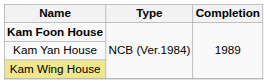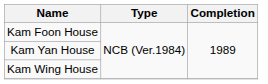Kam Foon House | Name: bold -> normal
Kam Wing House | Name: khaki background -> no background
